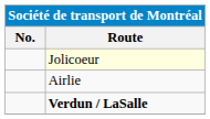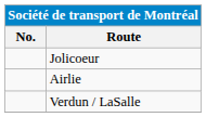Jolicoeur | Route: lightyellow background -> no background
Verdun / LaSalle | Route: bold -> normal
